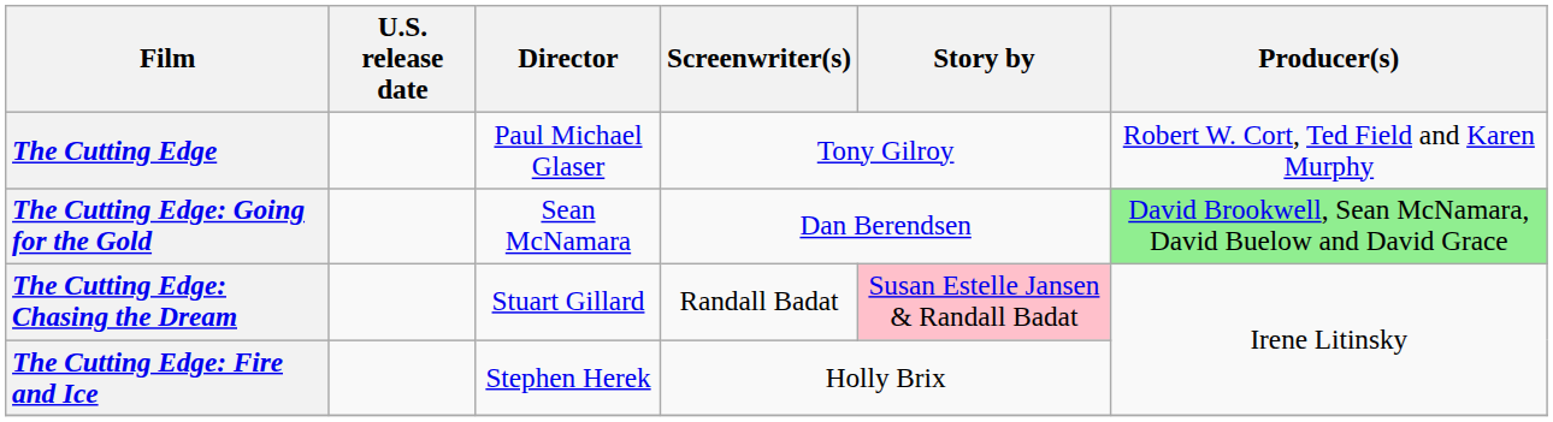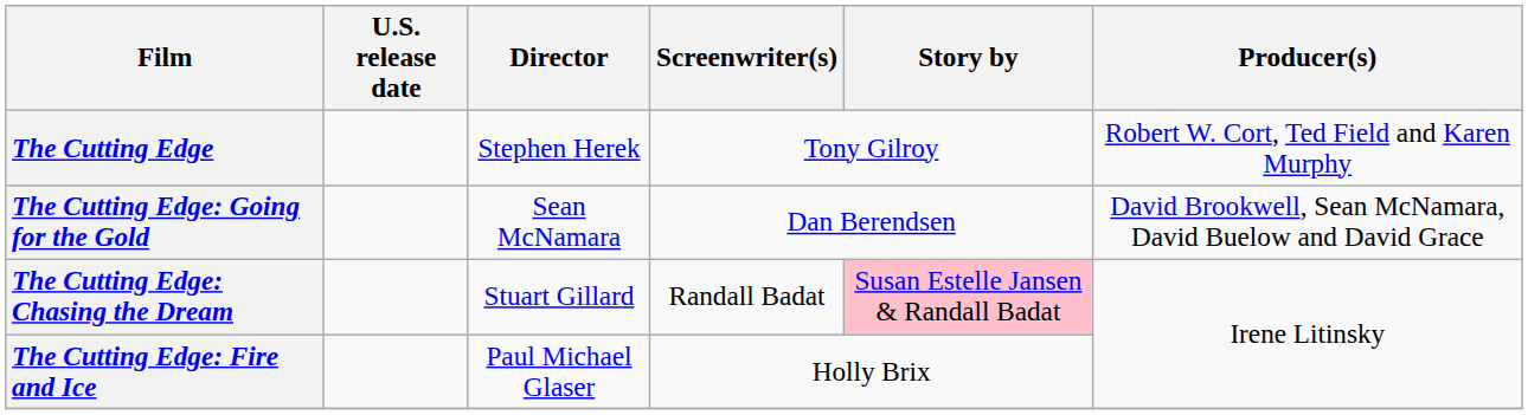The Cutting Edge | Director: Paul Michael Glaser -> Stephen Herek
The Cutting Edge: Going for the Gold | Producer(s): lightgreen background -> no background
The Cutting Edge: Fire and Ice | Director: Stephen Herek -> Paul Michael Glaser
